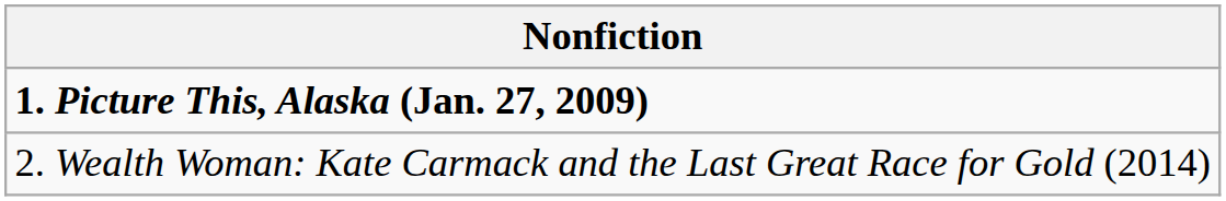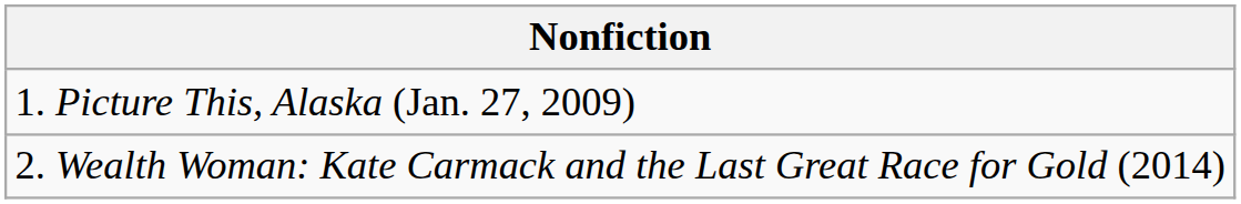row 2 | column 1: bold -> normal
